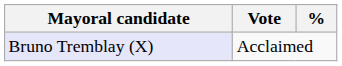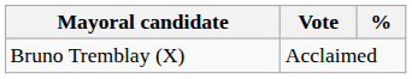Bruno Tremblay (X) | Mayoral candidate: lavender background -> no background
